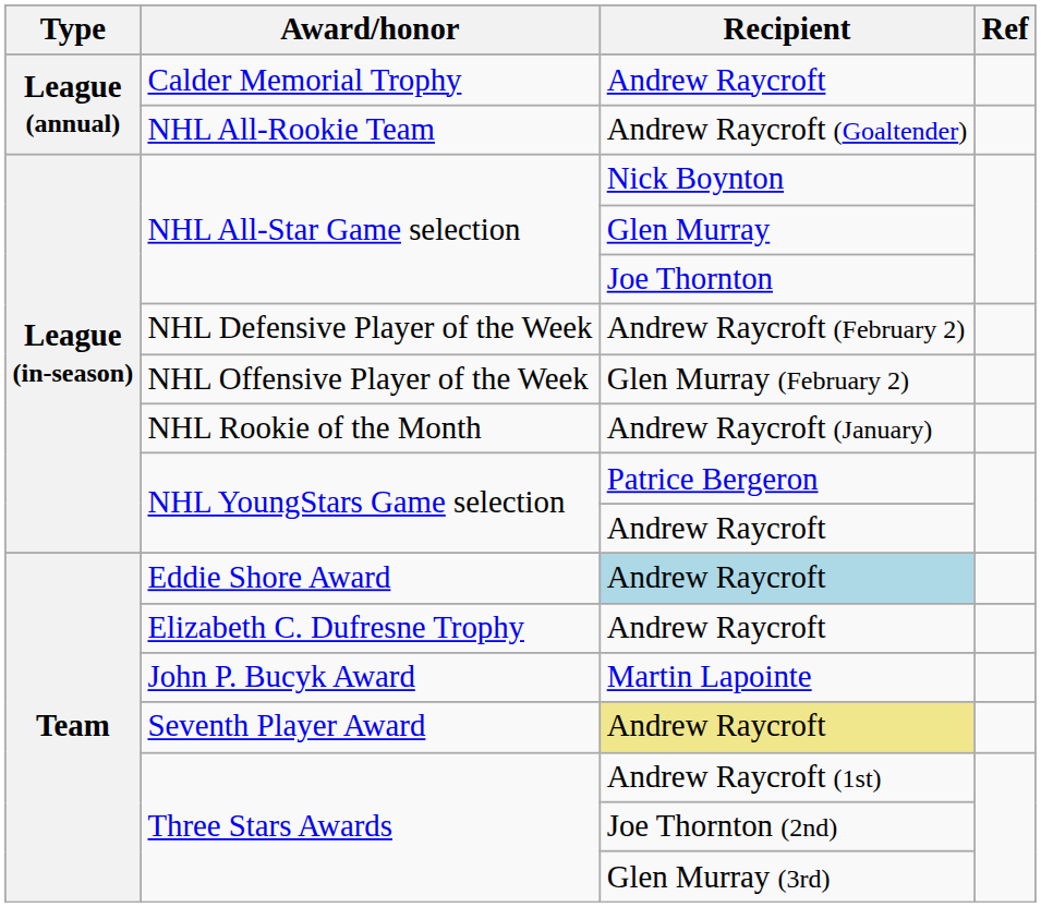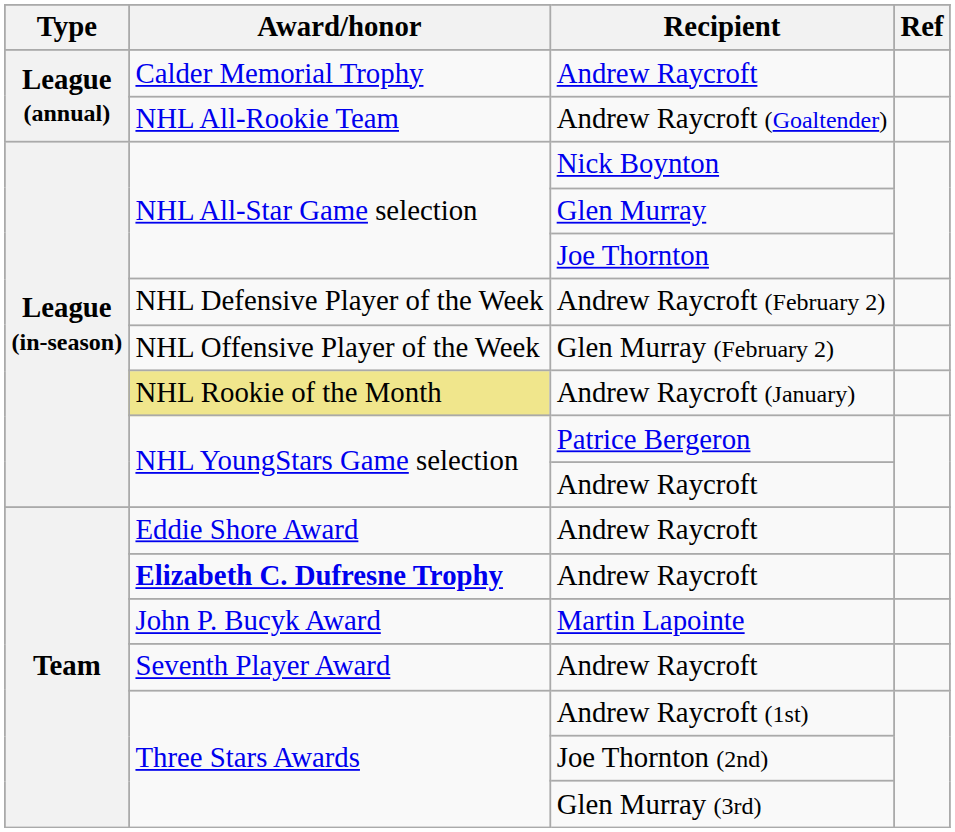Andrew Raycroft (January) | Award/honor: no background -> khaki background
Eddie Shore Award / Andrew Raycroft | Recipient: lightblue background -> no background
Elizabeth C. Dufresne Trophy / Andrew Raycroft | Award/honor: normal -> bold
Seventh Player Award / Andrew Raycroft | Recipient: khaki background -> no background
